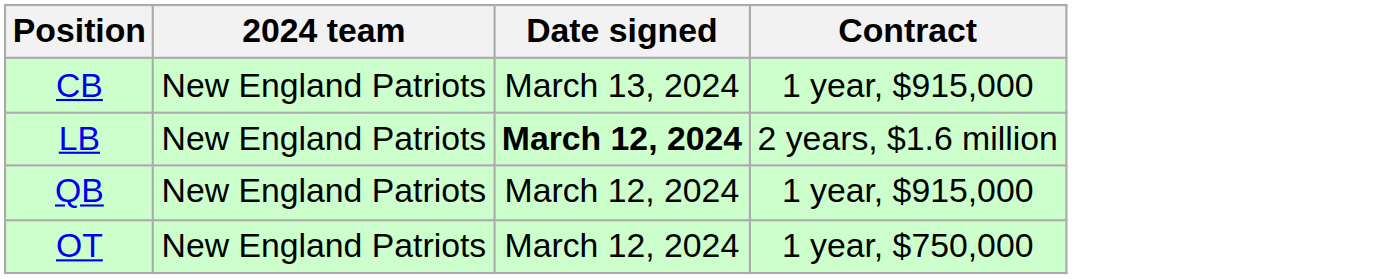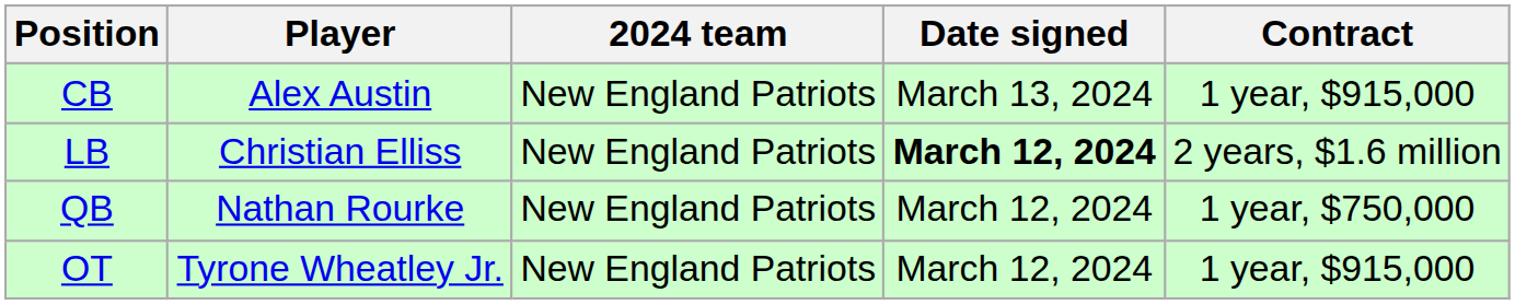+ column: Player | Alex Austin | Christian Elliss | Nathan Rourke | Tyrone Wheatley Jr.
QB | Contract: 1 year, $915,000 -> 1 year, $750,000
OT | Contract: 1 year, $750,000 -> 1 year, $915,000
